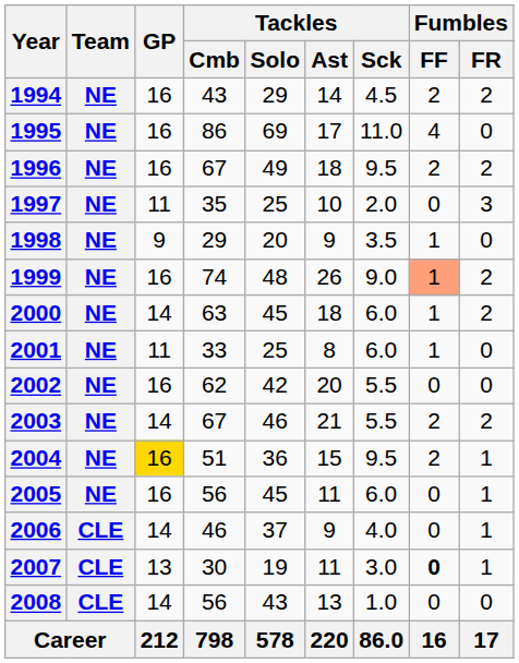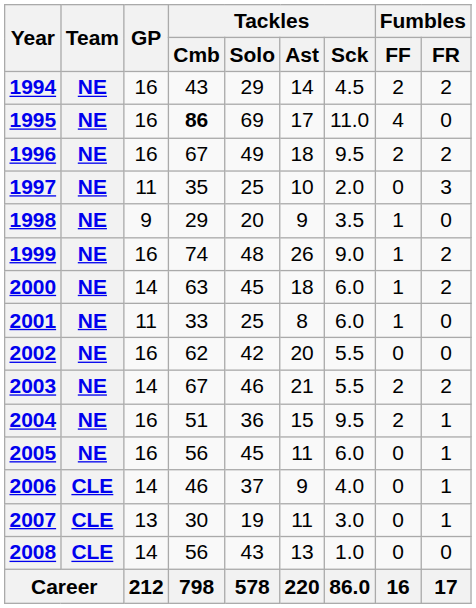1995 | Tackles / Cmb: normal -> bold
1999 | Fumbles / FF: lightsalmon background -> no background
2004 | GP: gold background -> no background
2007 | Fumbles / FF: bold -> normal
